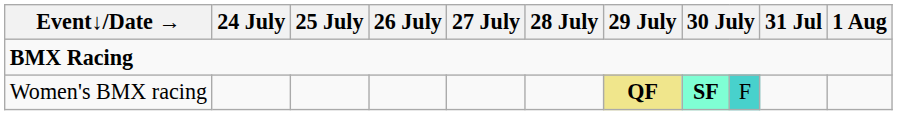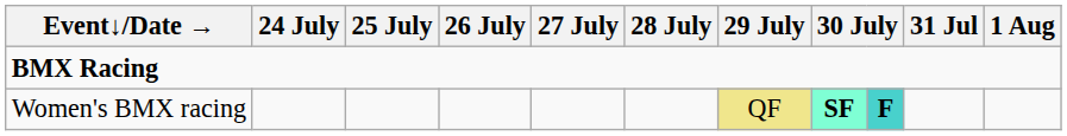Women's BMX racing | 29 July: bold -> normal
Women's BMX racing | column 9: normal -> bold
